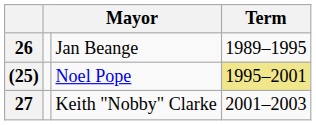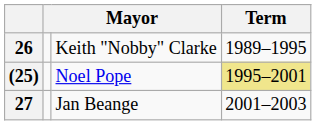26 | column 3: Jan Beange -> Keith "Nobby" Clarke
27 | column 3: Keith "Nobby" Clarke -> Jan Beange
